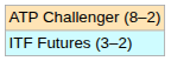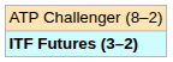row 2 | column 1: normal -> bold
